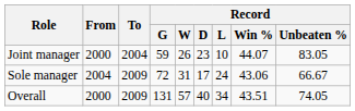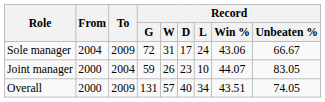rows swapped: Joint manager <-> Sole manager
